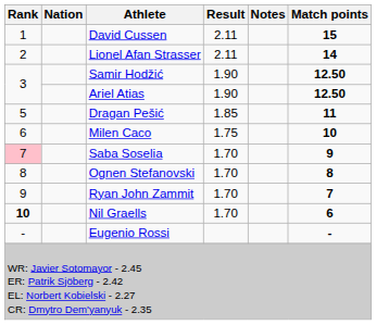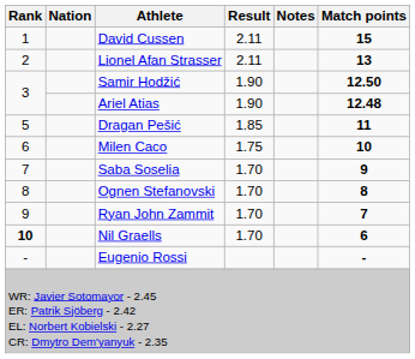Lionel Afan Strasser | Match points: 14 -> 13
Ariel Atias | Match points: 12.50 -> 12.48
Saba Soselia | Rank: pink background -> no background
